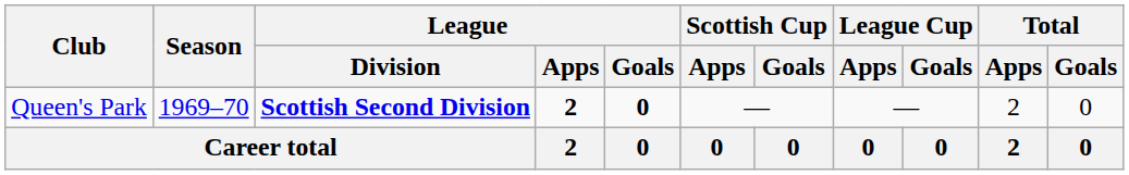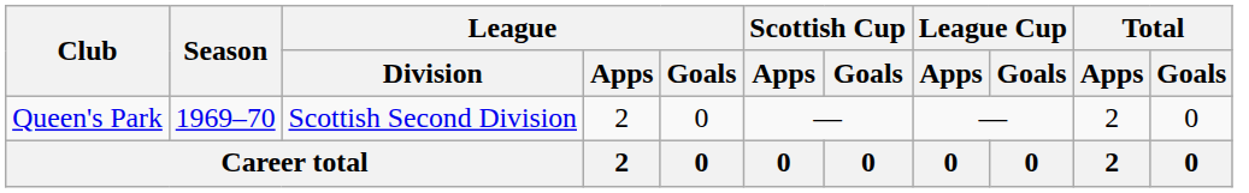Queen's Park | League / Division: bold -> normal
Queen's Park | League / Apps: bold -> normal
Queen's Park | League / Goals: bold -> normal
